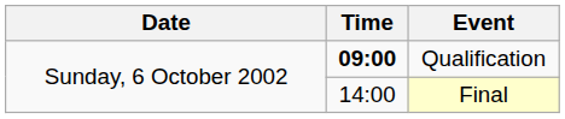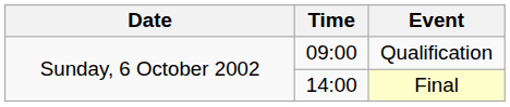Qualification | Time: bold -> normal
